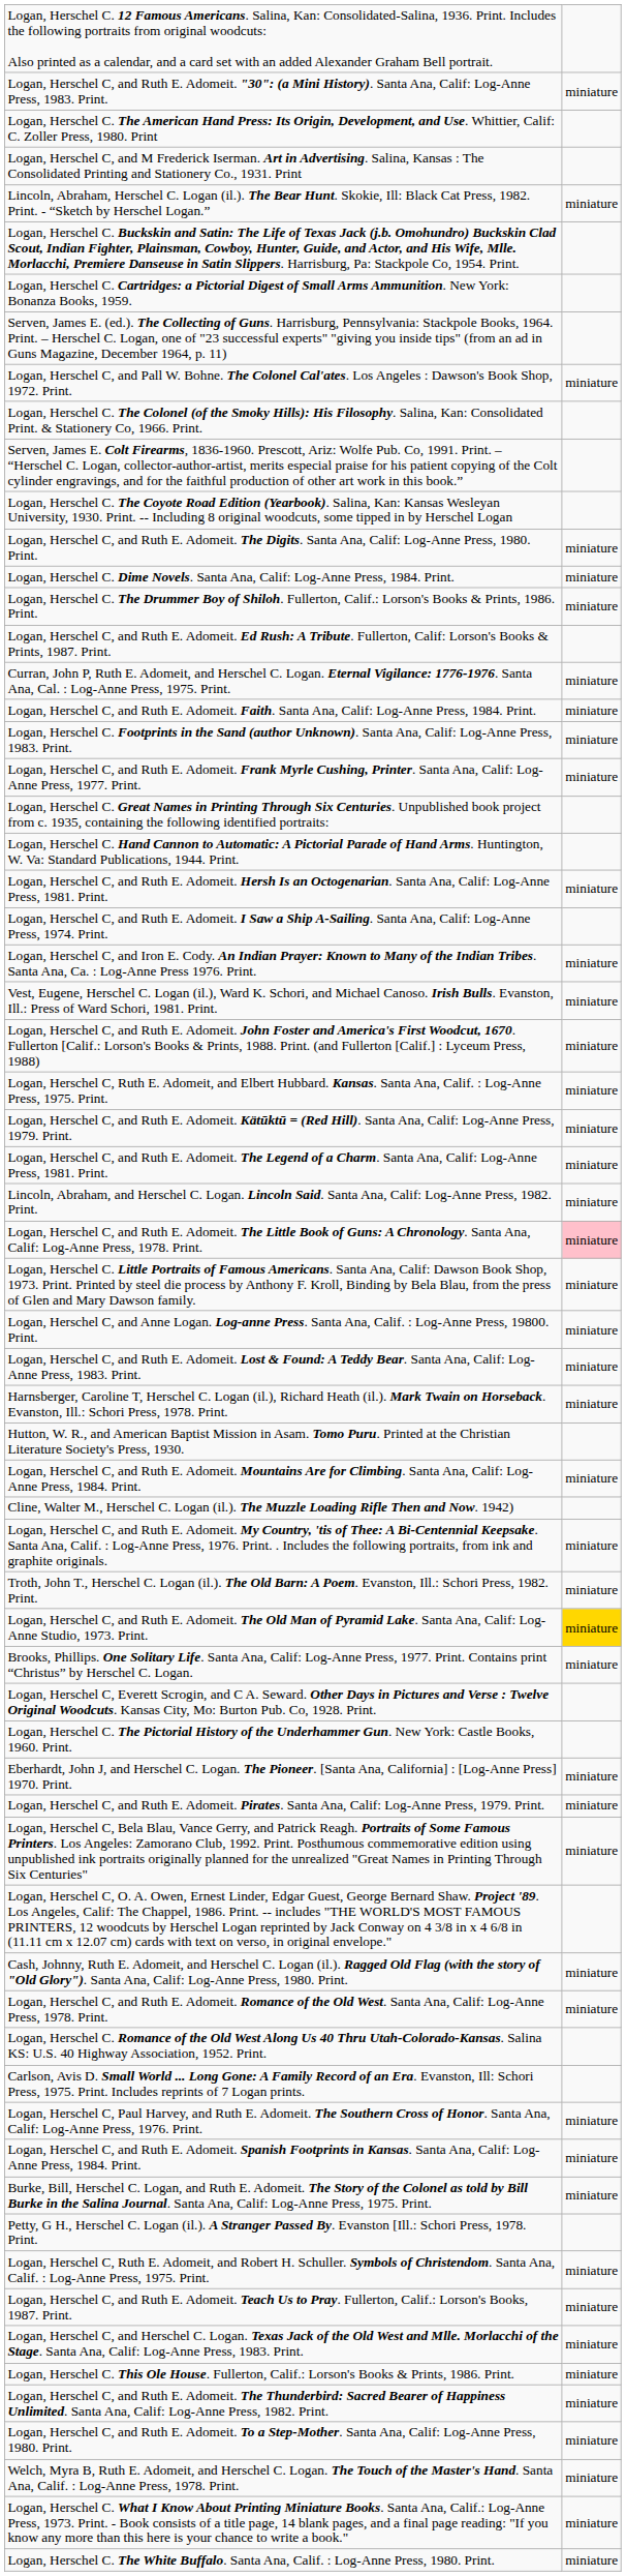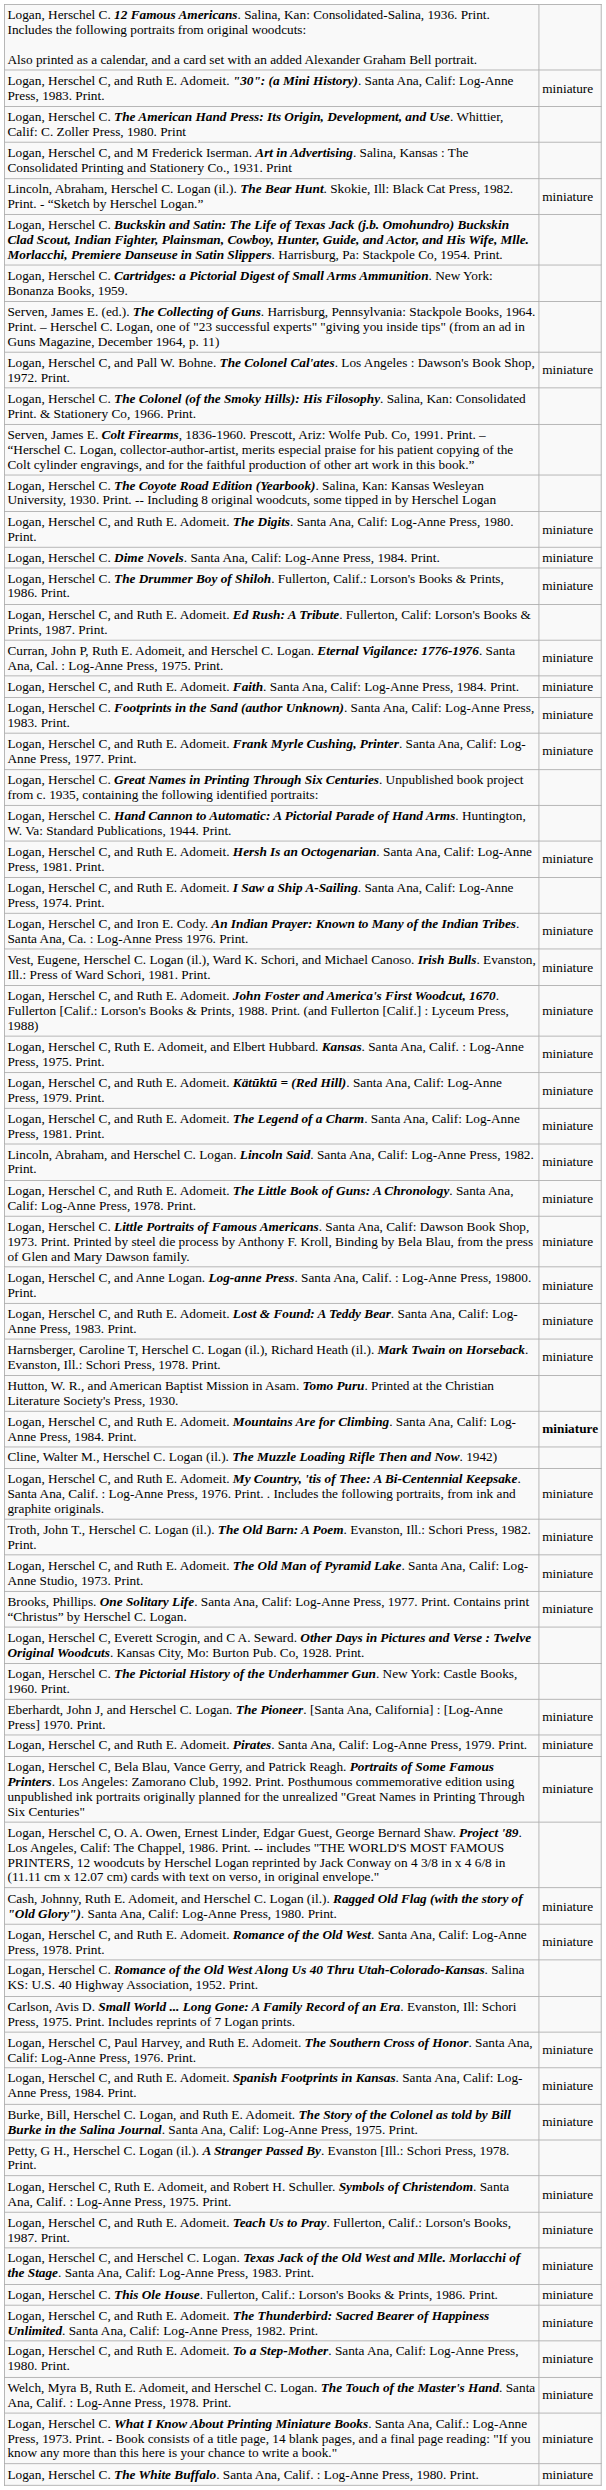row 32 | column 2: pink background -> no background
row 38 | column 2: normal -> bold
row 42 | column 2: gold background -> no background
